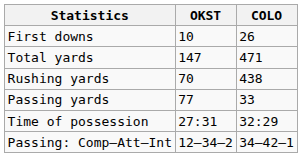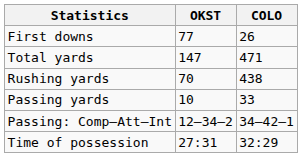First downs | OKST: 10 -> 77
Passing yards | OKST: 77 -> 10
rows swapped: Passing: Comp–Att–Int <-> Time of possession
